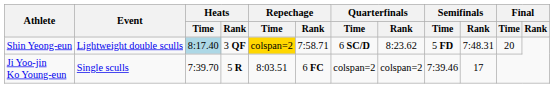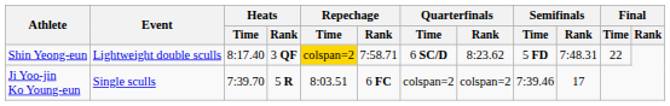Shin Yeong-eun | Heats / Time: lightblue background -> no background
Shin Yeong-eun | Final / Time: 20 -> 22
